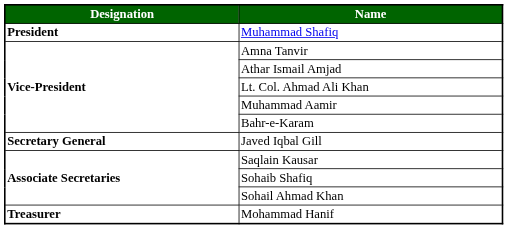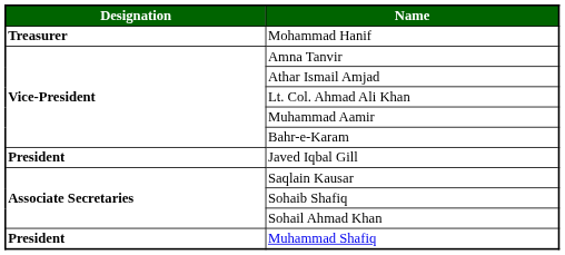rows swapped: Muhammad Shafiq <-> Mohammad Hanif
Javed Iqbal Gill | Designation: Secretary General -> President
